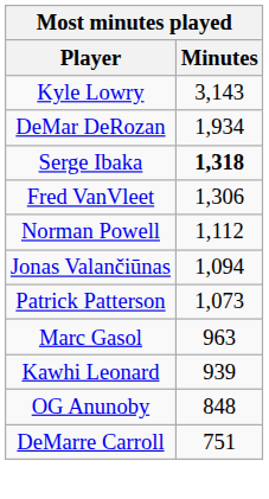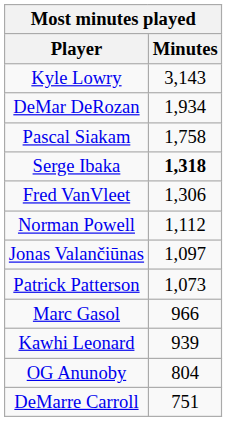+ row: Pascal Siakam | 1,758
Jonas Valančiūnas | Minutes: 1,094 -> 1,097
Marc Gasol | Minutes: 963 -> 966
OG Anunoby | Minutes: 848 -> 804
